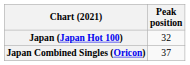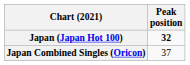Japan (Japan Hot 100) | Peak position: normal -> bold
